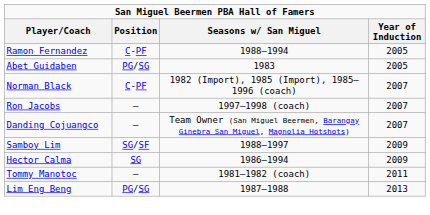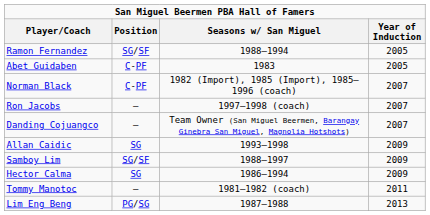Ramon Fernandez | Position: C-PF -> SG/SF
Abet Guidaben | Position: PG/SG -> C-PF
+ row: Allan Caidic | SG | 1993–1998 | 2009
